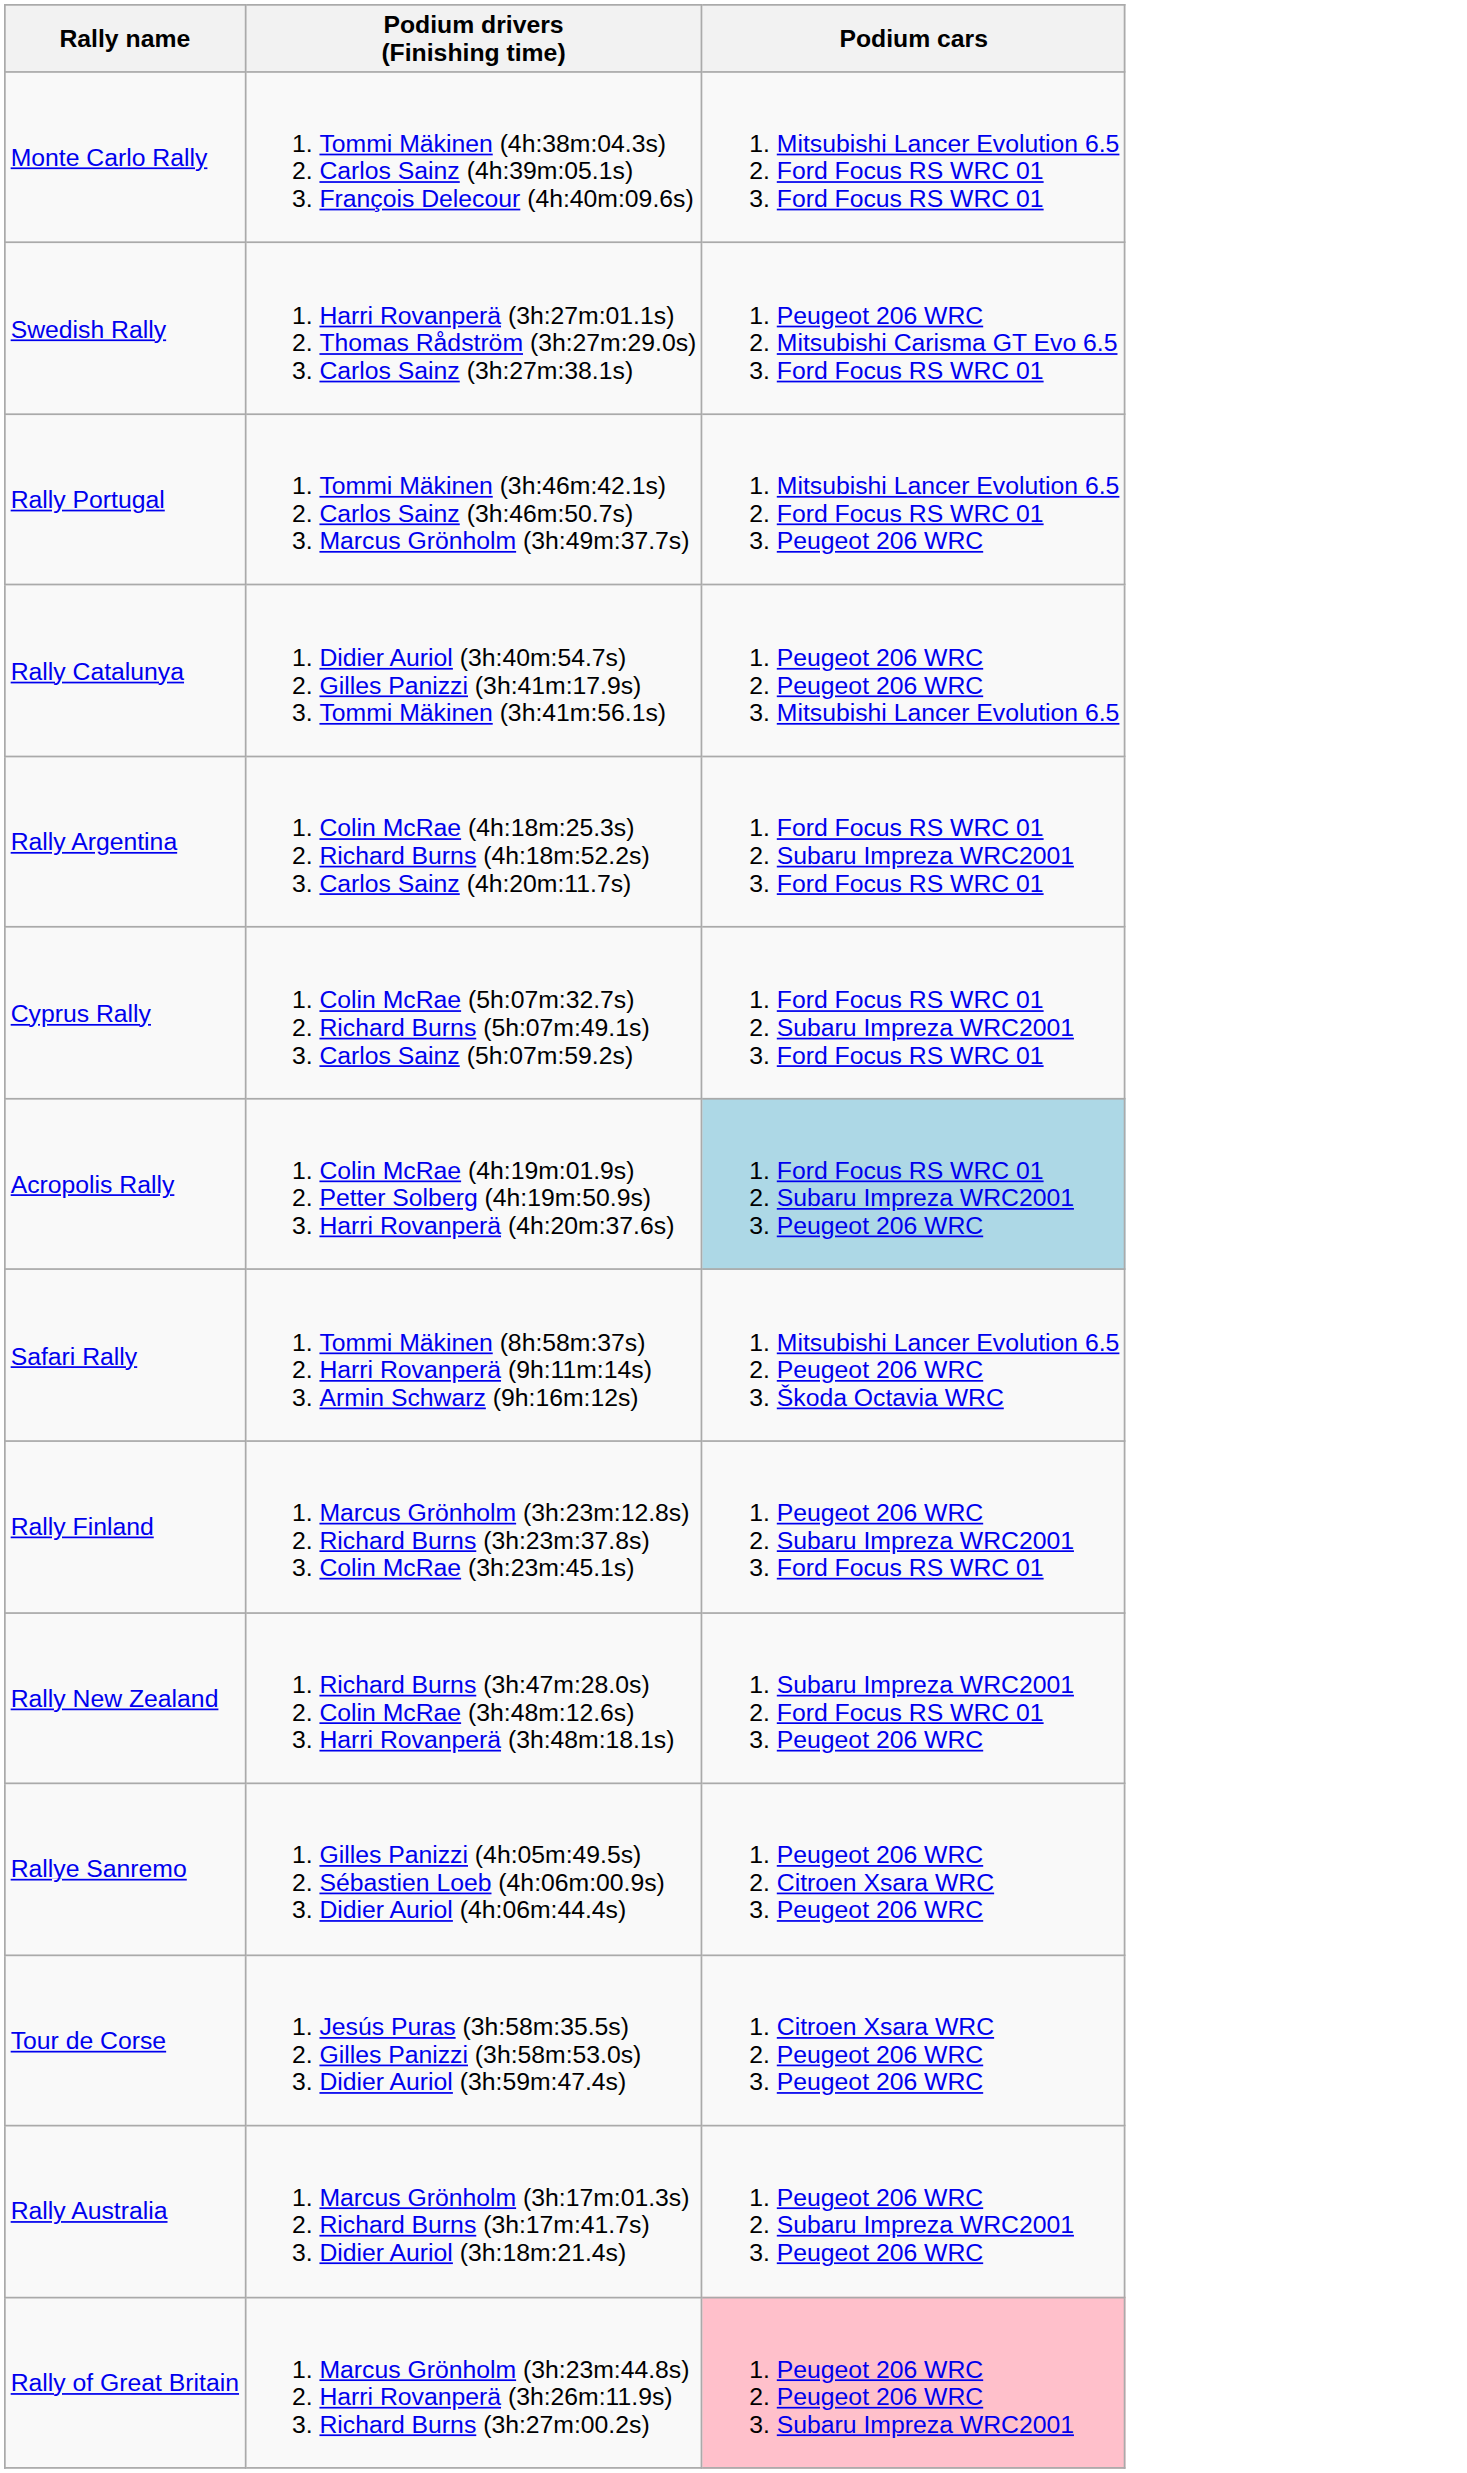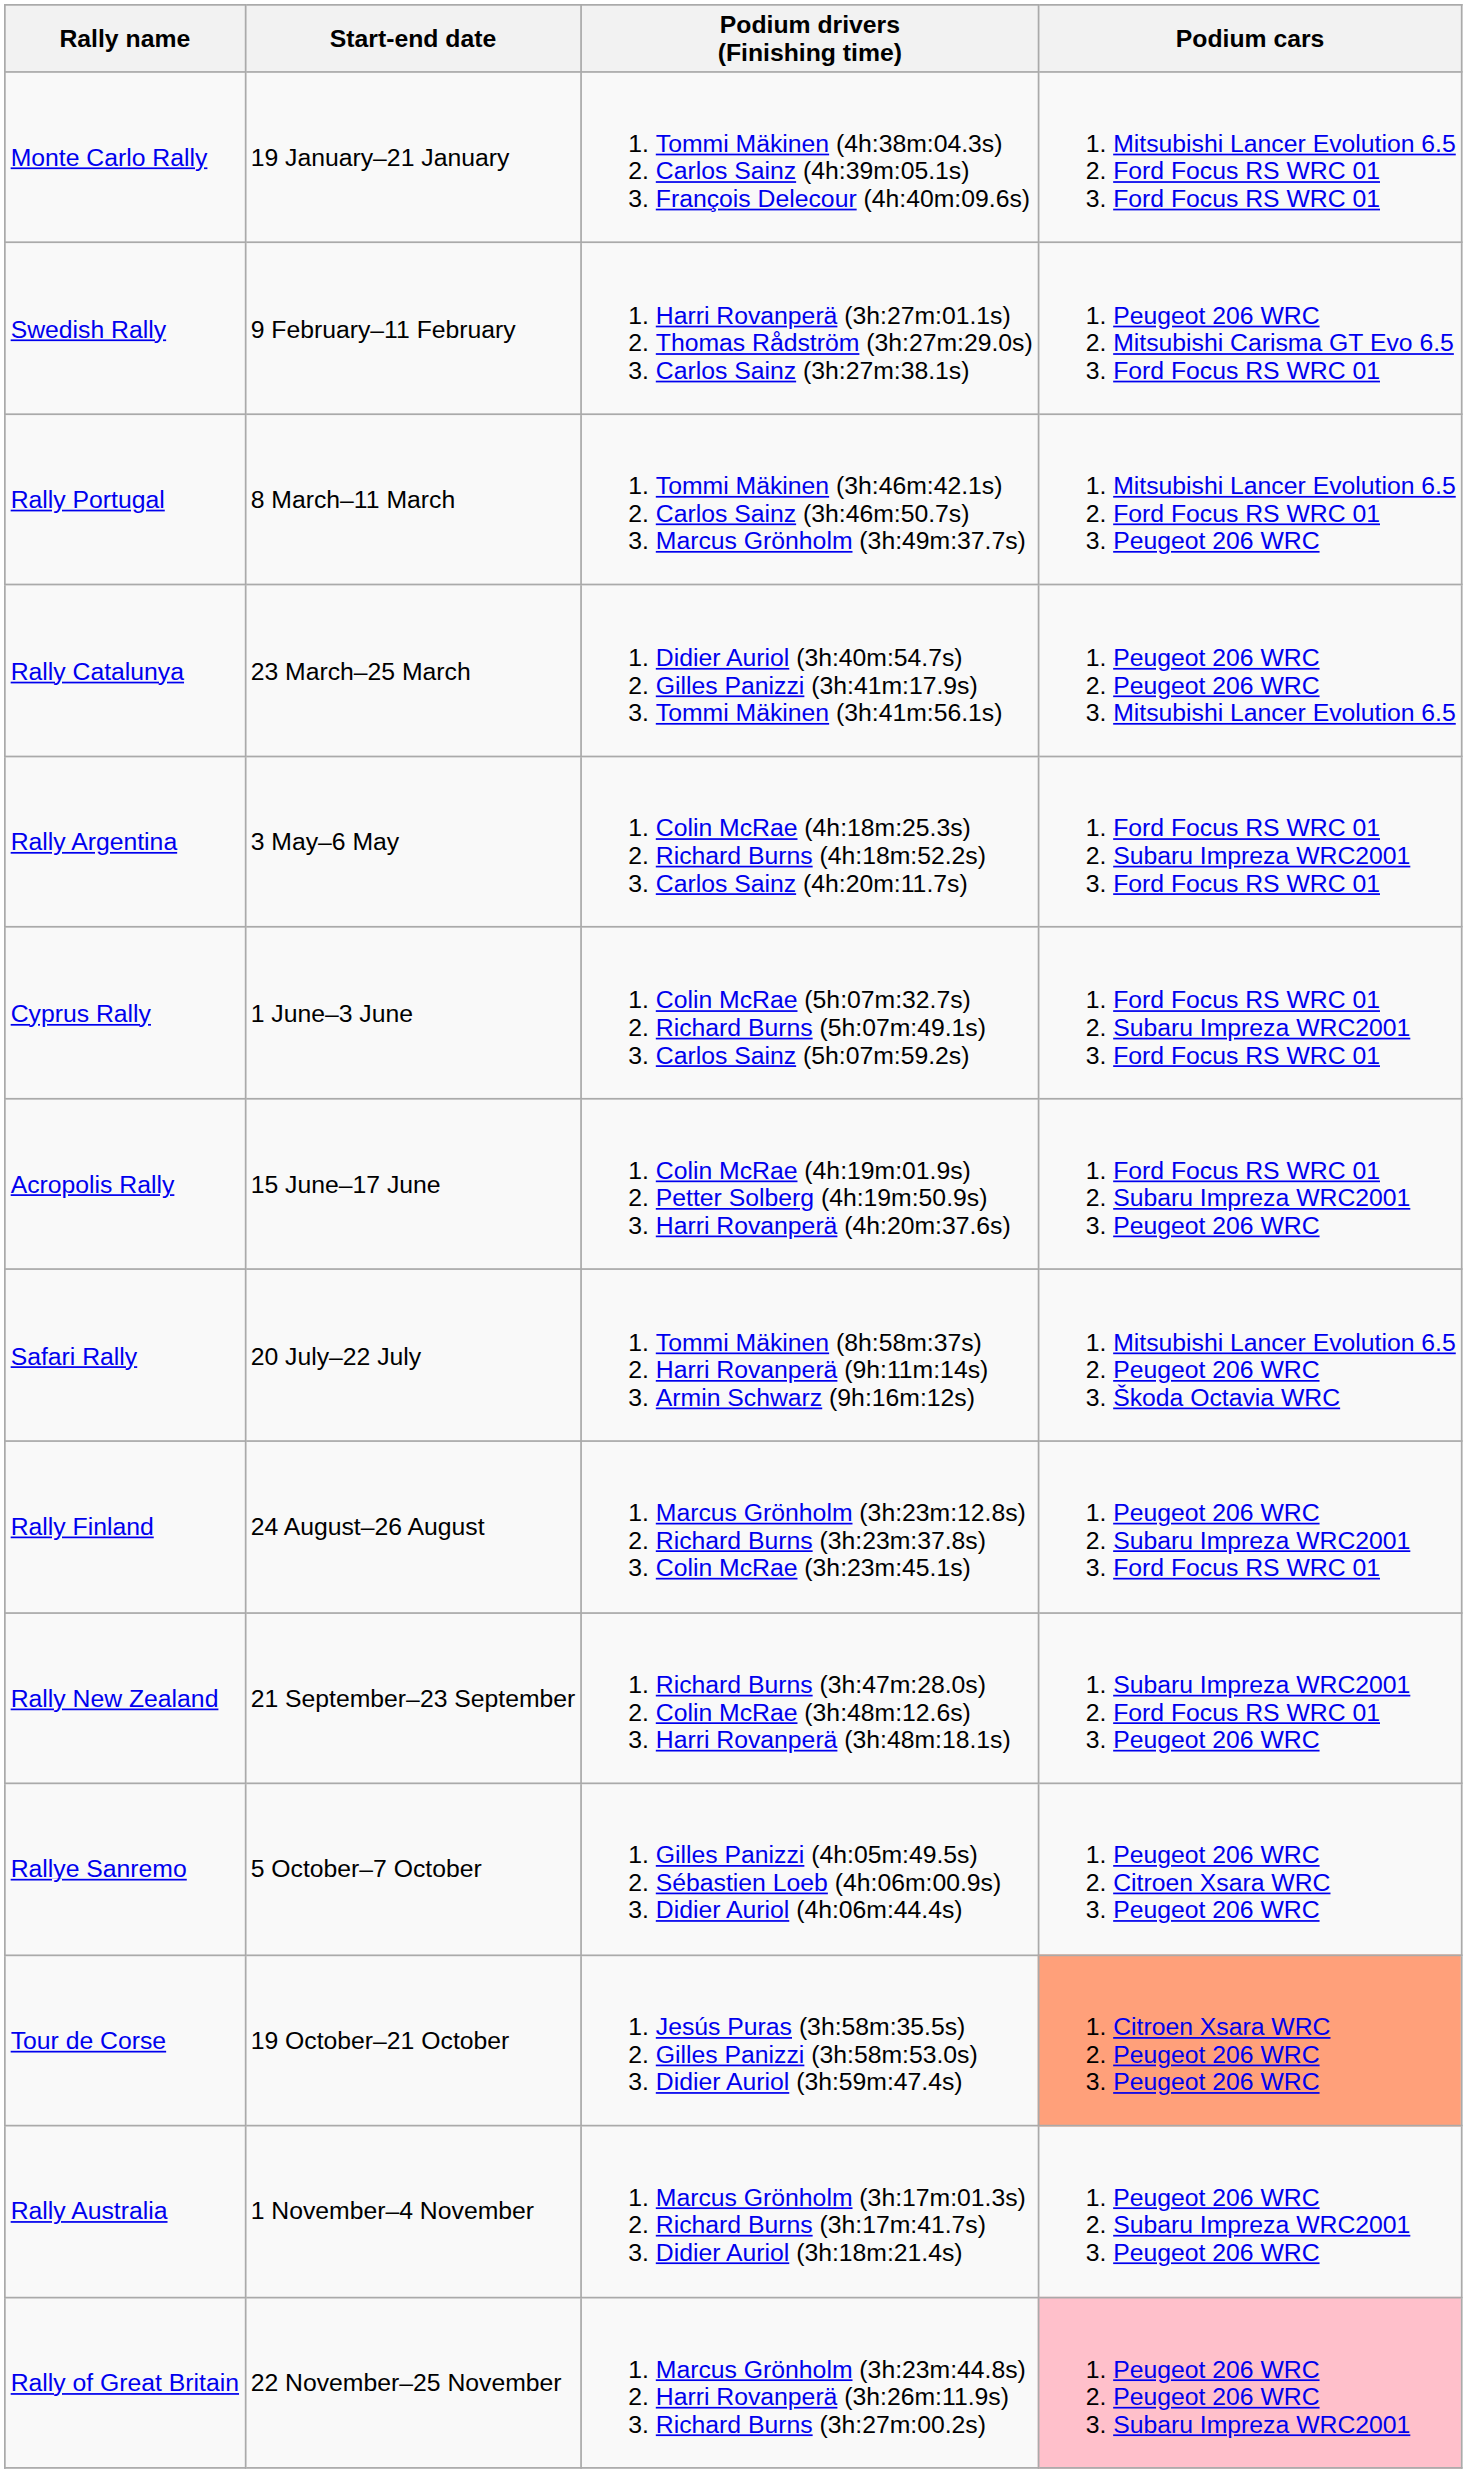+ column: Start-end date | 19 January–21 January | 9 February–11 February | 8 March–11 March | 23 March–25 March | 3 May–6 May | 1 June–3 June | 15 June–17 June | 20 July–22 July | 24 August–26 August | 21 September–23 September | 5 October–7 October | 19 October–21 October | 1 November–4 November | 22 November–25 November
Acropolis Rally | Podium cars: lightblue background -> no background
Tour de Corse | Podium cars: no background -> lightsalmon background
